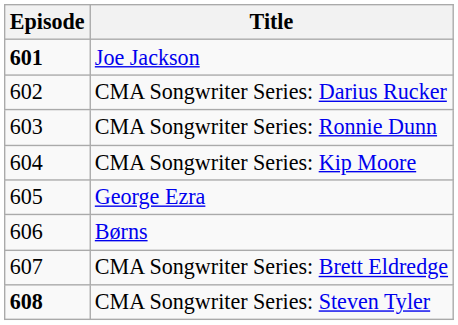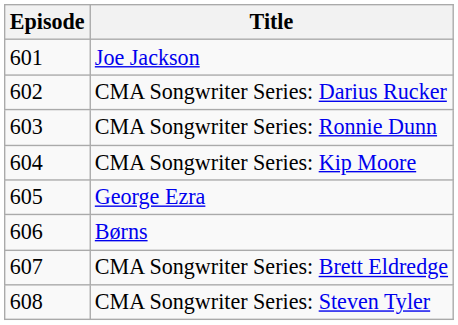Joe Jackson | Episode: bold -> normal
CMA Songwriter Series: Steven Tyler | Episode: bold -> normal
